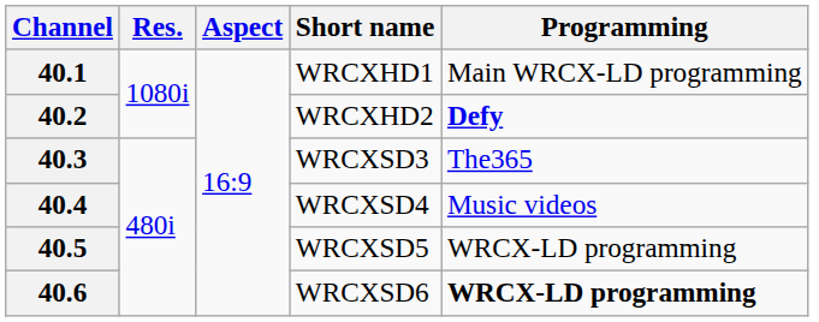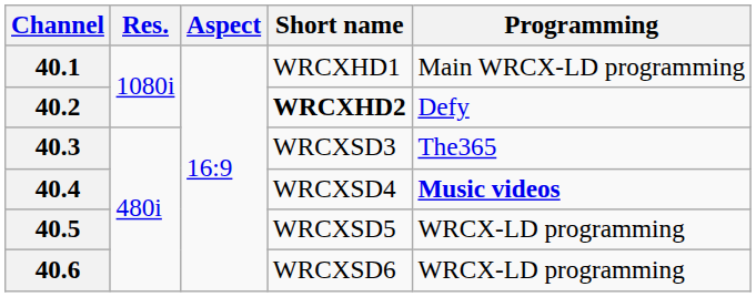40.2 | Short name: normal -> bold
40.2 | Programming: bold -> normal
40.4 | Programming: normal -> bold
40.6 | Programming: bold -> normal
